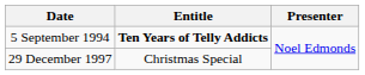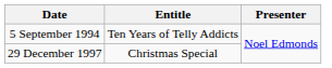5 September 1994 | Entitle: bold -> normal
